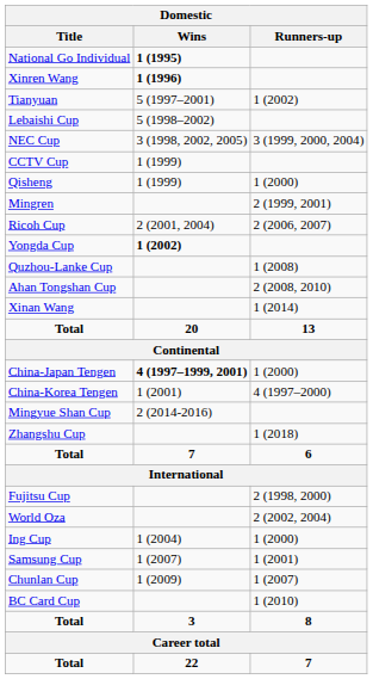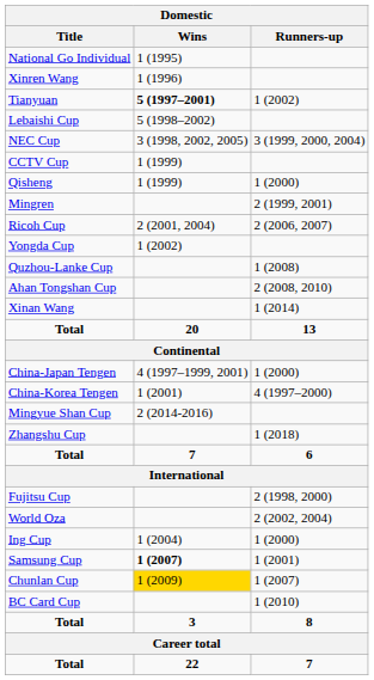National Go Individual | Wins: bold -> normal
Xinren Wang | Wins: bold -> normal
Tianyuan | Wins: normal -> bold
Yongda Cup | Wins: bold -> normal
China-Japan Tengen | Wins: bold -> normal
Samsung Cup | Wins: normal -> bold
Chunlan Cup | Wins: no background -> gold background
